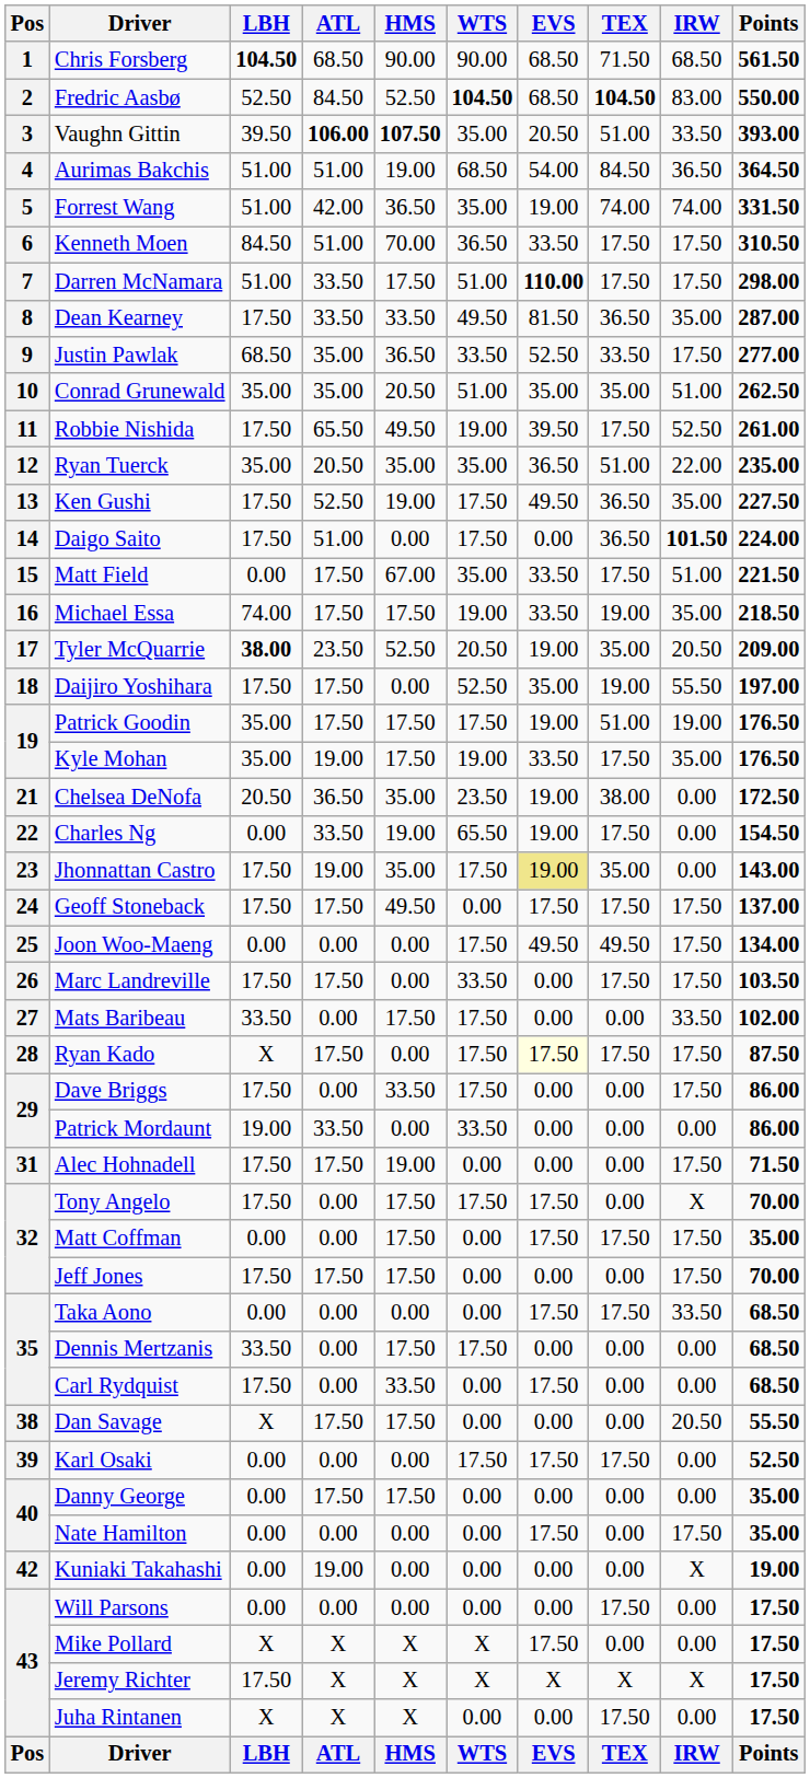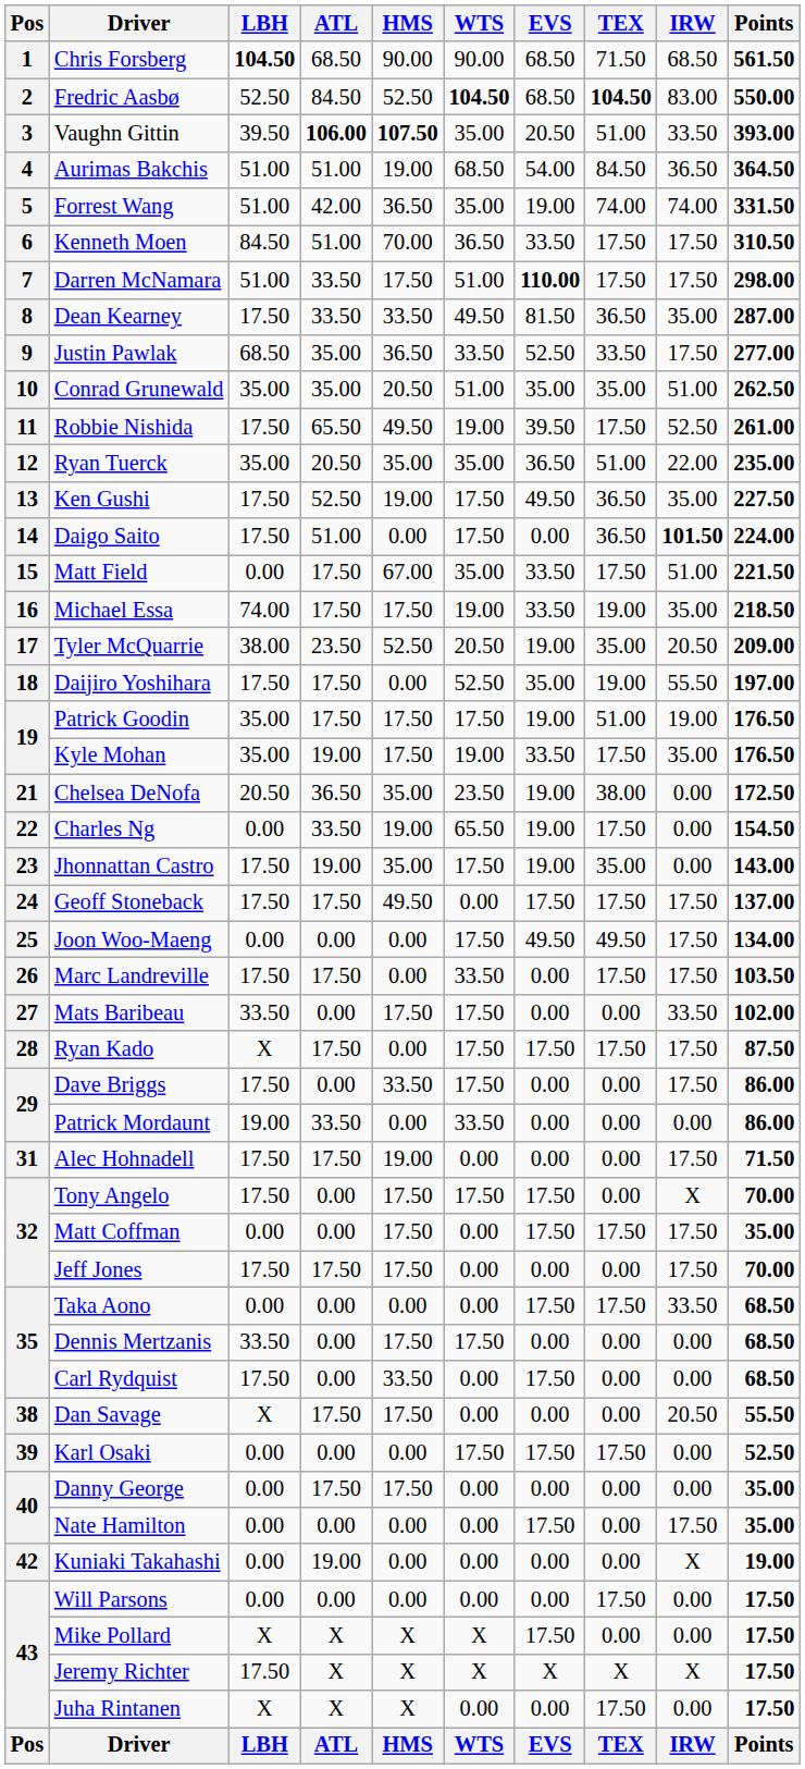Tyler McQuarrie | LBH: bold -> normal
Jhonnattan Castro | EVS: khaki background -> no background
Ryan Kado | EVS: lightyellow background -> no background
